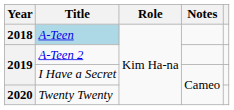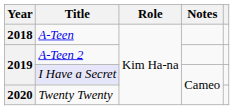A-Teen | Title: lightblue background -> no background
I Have a Secret | Title: no background -> lavender background
